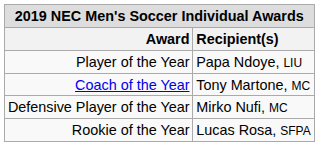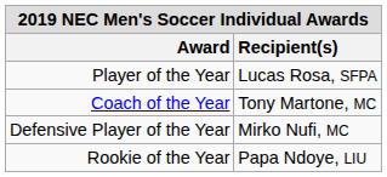Player of the Year | Recipient(s): Papa Ndoye, LIU -> Lucas Rosa, SFPA
Rookie of the Year | Recipient(s): Lucas Rosa, SFPA -> Papa Ndoye, LIU
